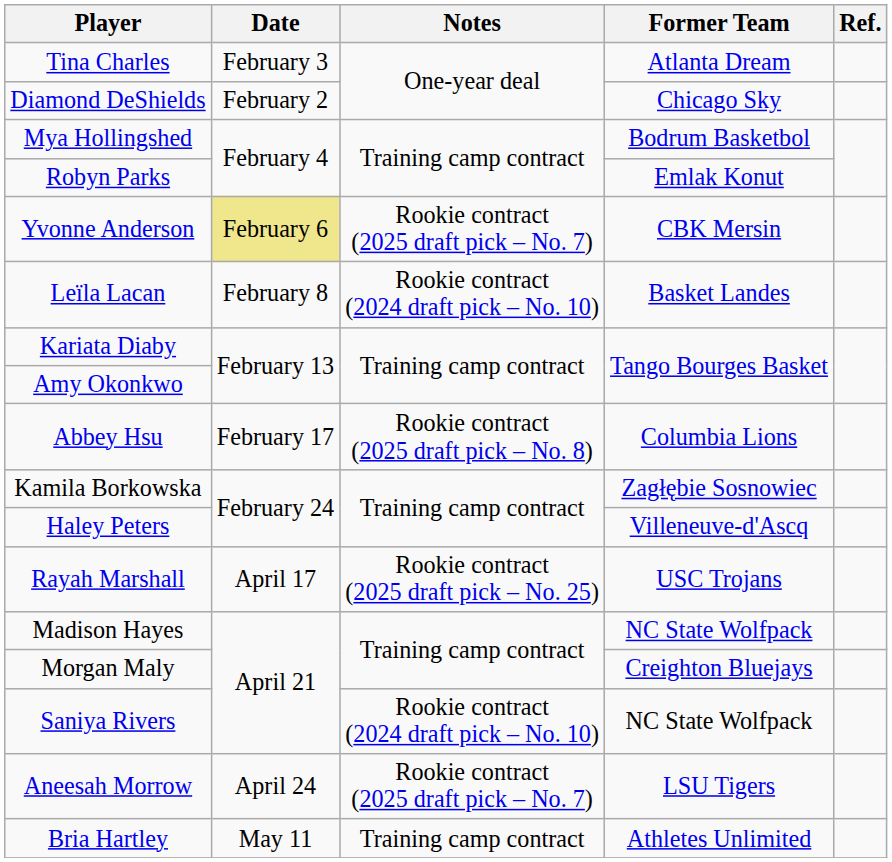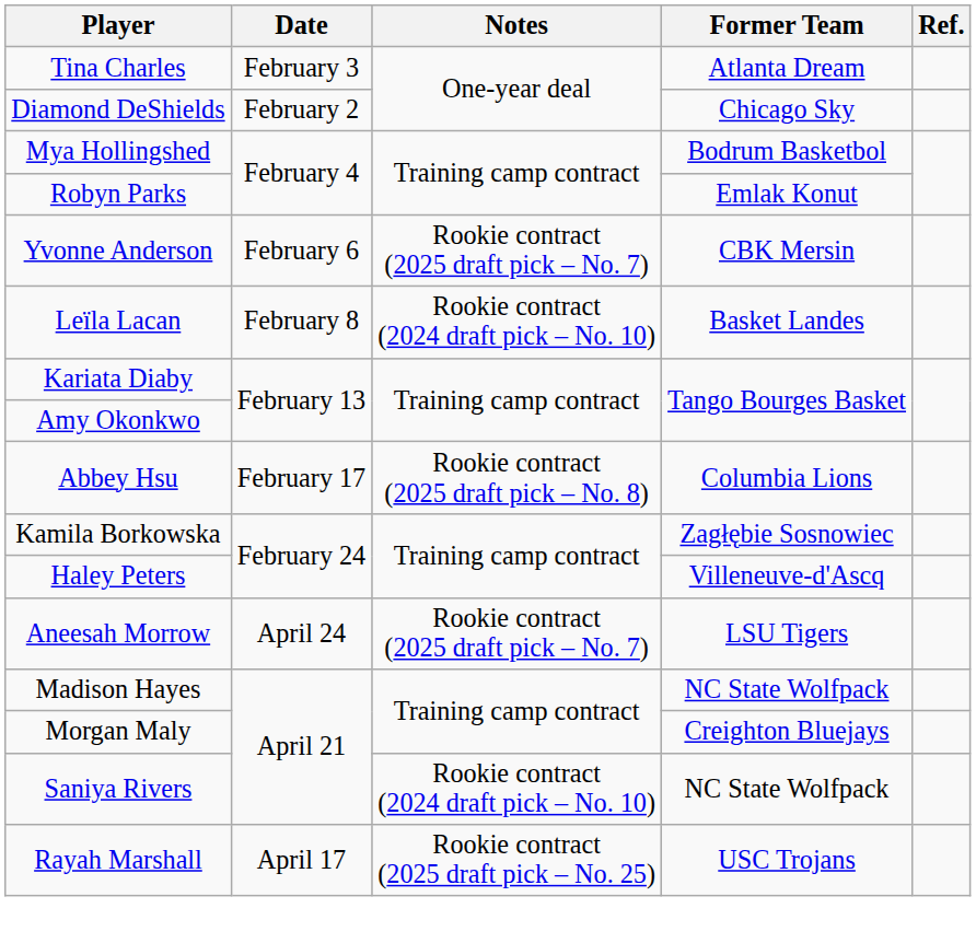Yvonne Anderson | Date: khaki background -> no background
rows swapped: Rayah Marshall <-> Aneesah Morrow
- row: Bria Hartley | May 11 | Training camp contract | Athletes Unlimited
